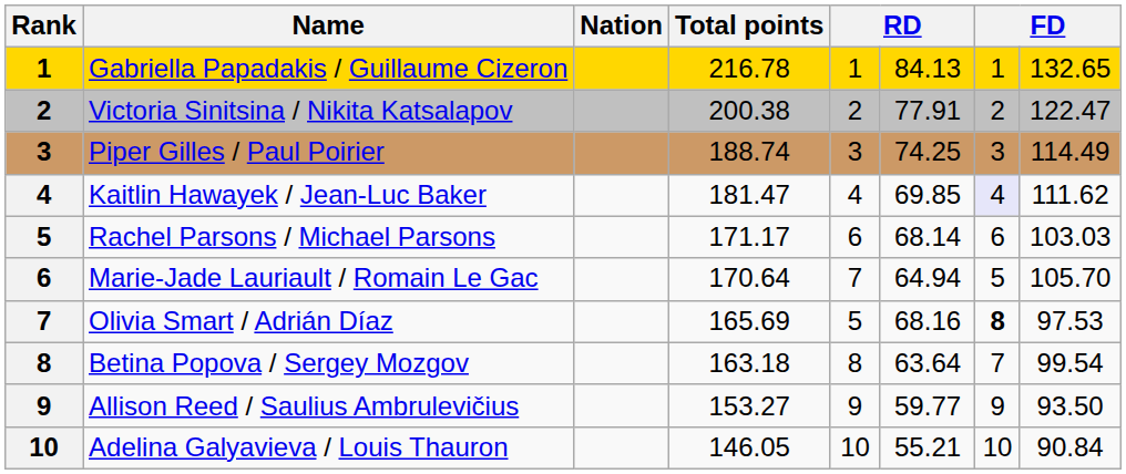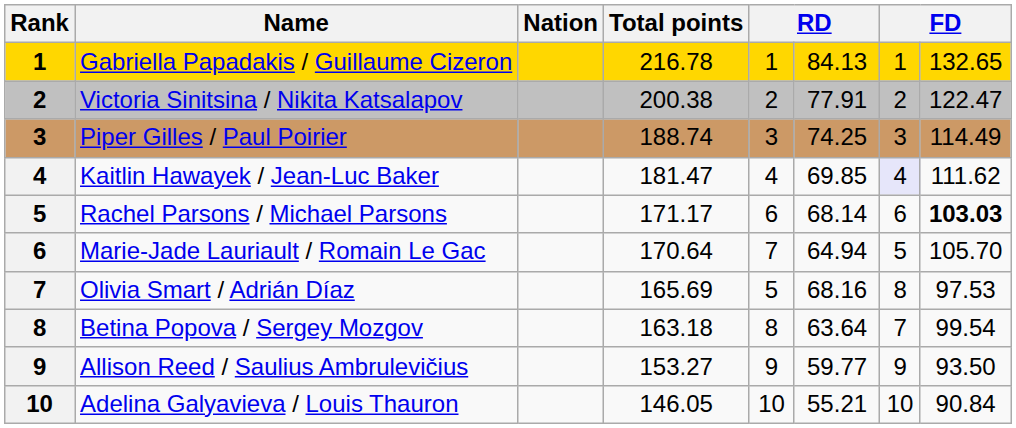Rachel Parsons / Michael Parsons | column 8: normal -> bold
Olivia Smart / Adrián Díaz | column 7: bold -> normal
